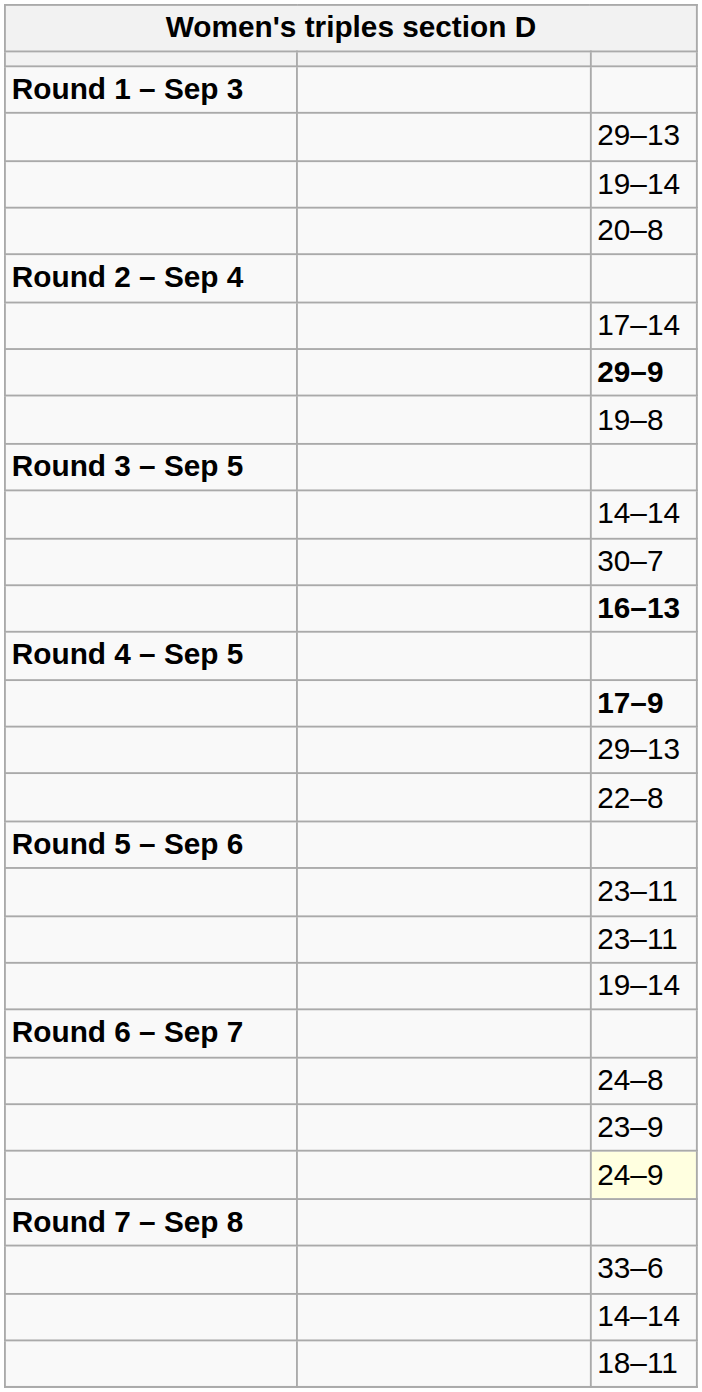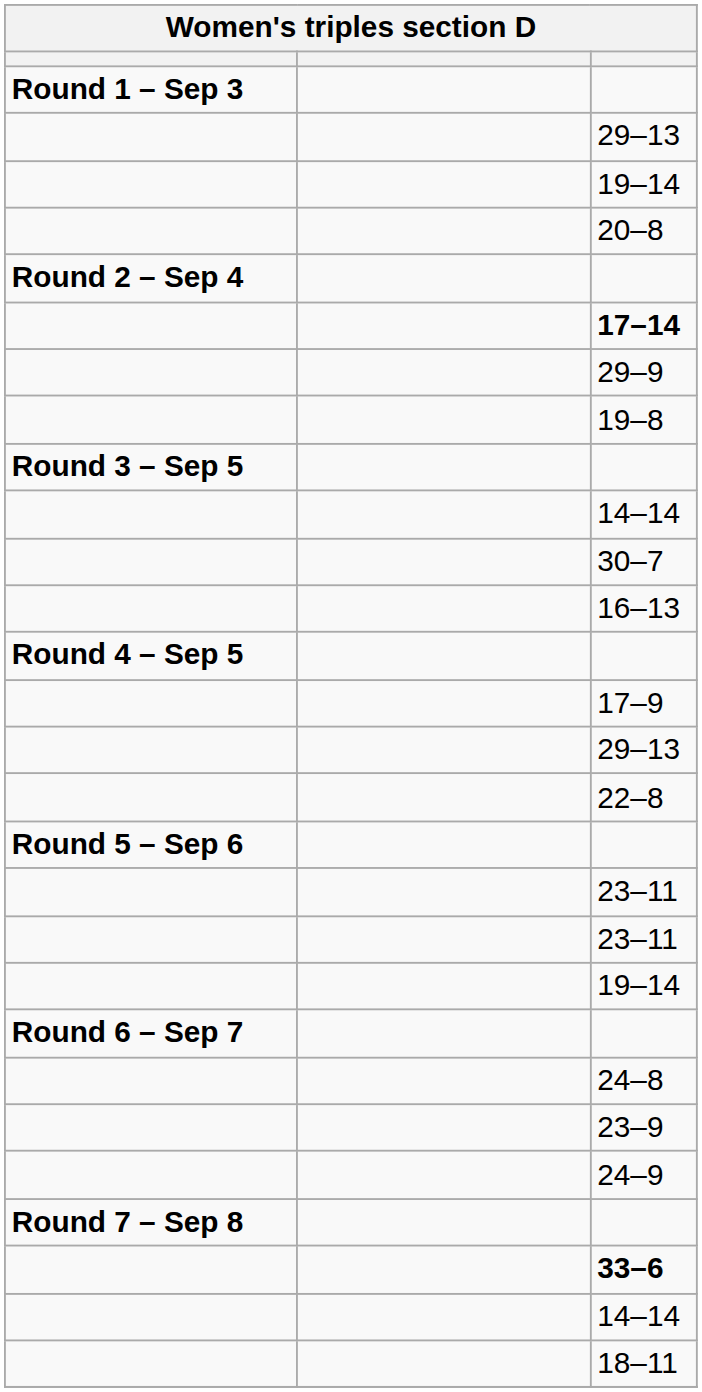17–14 | column 3: normal -> bold
29–9 | column 3: bold -> normal
16–13 | column 3: bold -> normal
17–9 | column 3: bold -> normal
24–9 | column 3: lightyellow background -> no background
33–6 | column 3: normal -> bold
